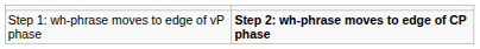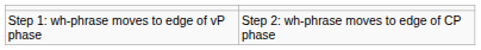Step 1: wh-phrase moves to edge of vP phase | column 2: bold -> normal
